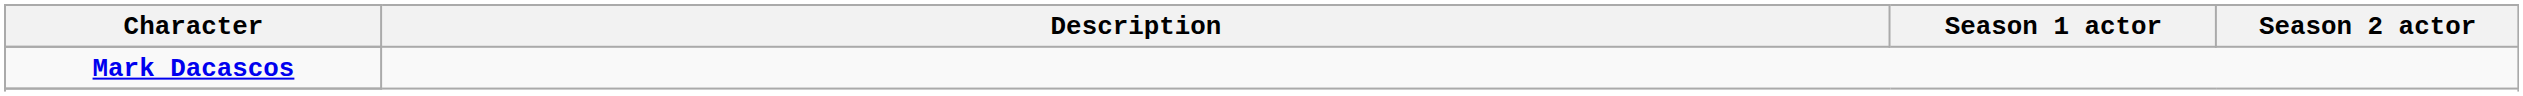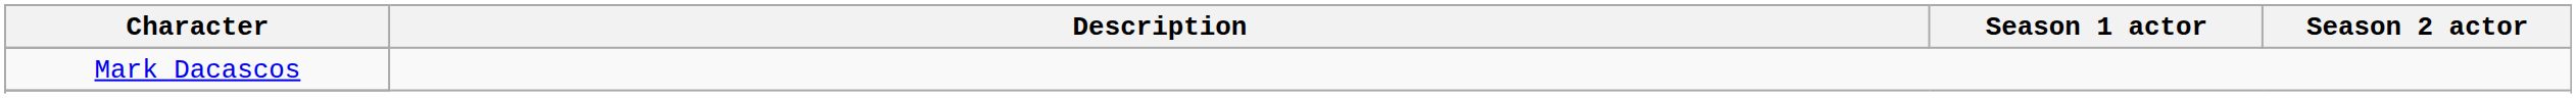Mark Dacascos | Character: bold -> normal
